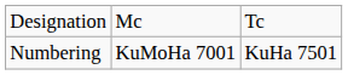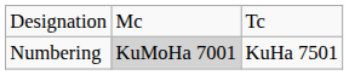Numbering | column 2: no background -> lightgrey background
